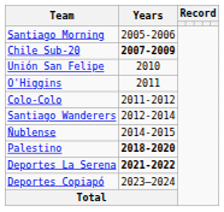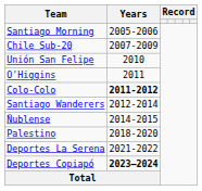Chile Sub-20 | Years: bold -> normal
Colo-Colo | Years: normal -> bold
Palestino | Years: bold -> normal
Deportes La Serena | Years: bold -> normal
Deportes Copiapó | Years: normal -> bold
